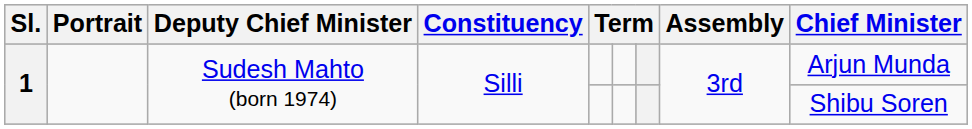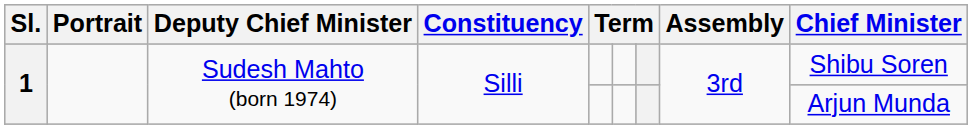row 2 | Chief Minister: Arjun Munda -> Shibu Soren
row 3 | Chief Minister: Shibu Soren -> Arjun Munda
